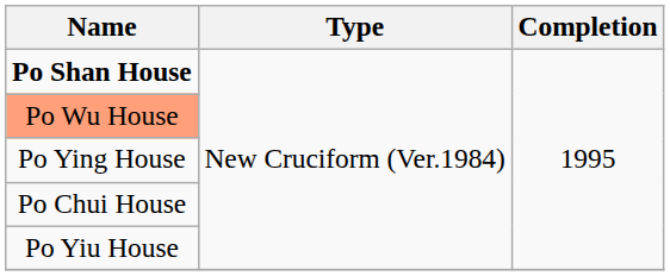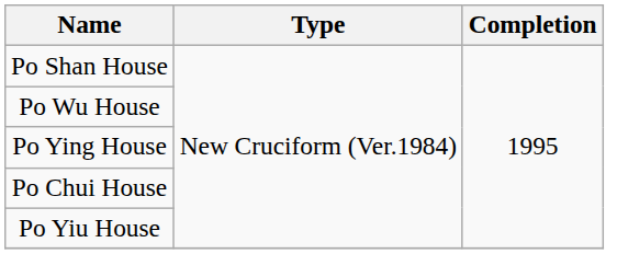Po Shan House | Name: bold -> normal
Po Wu House | Name: lightsalmon background -> no background
